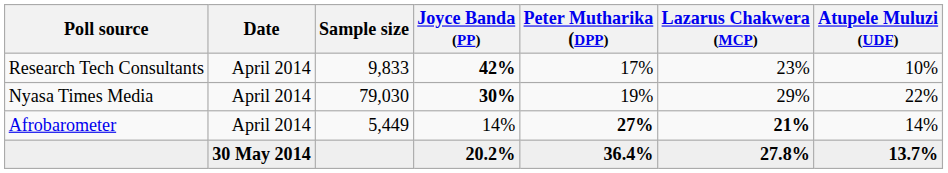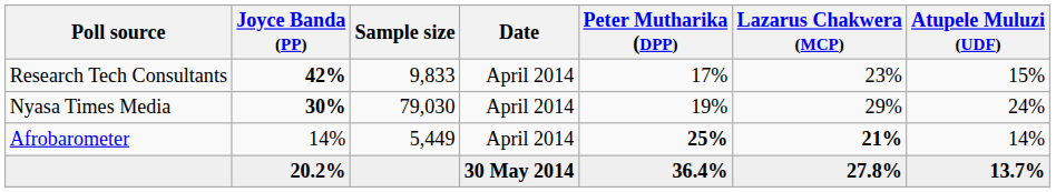columns swapped: Date <-> Joyce Banda (PP)
Research Tech Consultants | Atupele Muluzi (UDF): 10% -> 15%
Nyasa Times Media | Atupele Muluzi (UDF): 22% -> 24%
Afrobarometer | Peter Mutharika (DPP): 27% -> 25%
